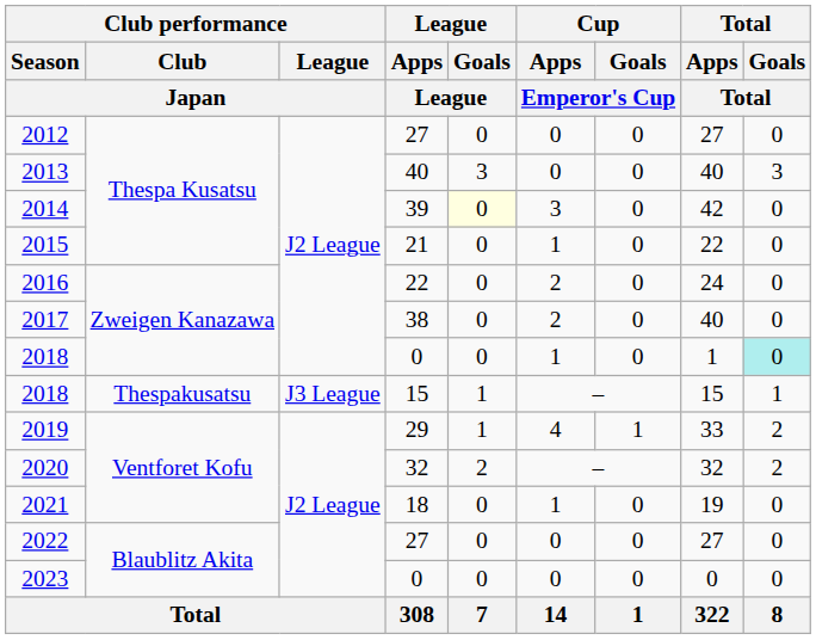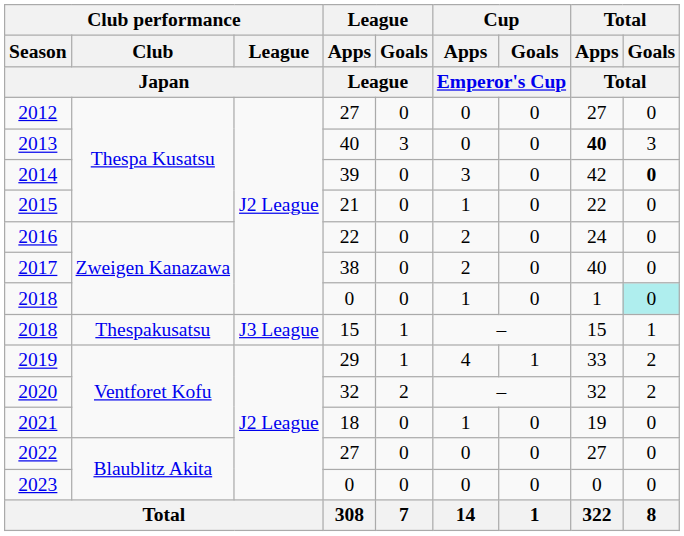2013 | Total / Apps / Total: normal -> bold
2014 | League / Goals / League: lightyellow background -> no background
2014 | Total / Goals / Total: normal -> bold
